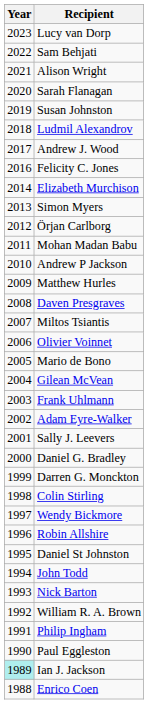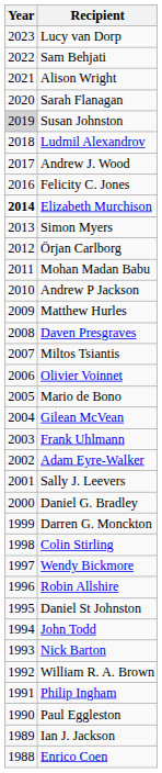Susan Johnston | Year: no background -> lightgrey background
Elizabeth Murchison | Year: normal -> bold
Ian J. Jackson | Year: paleturquoise background -> no background
